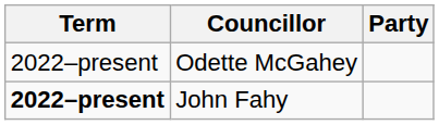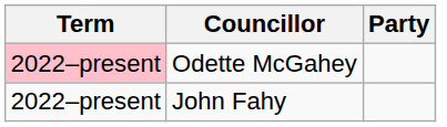Odette McGahey | Term: no background -> pink background
John Fahy | Term: bold -> normal
